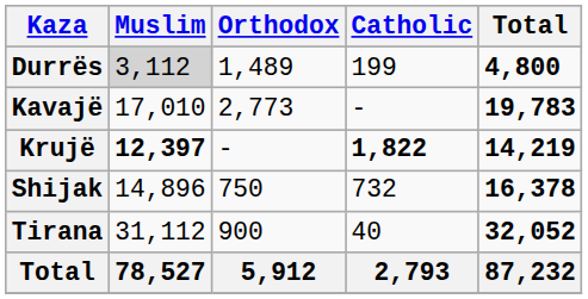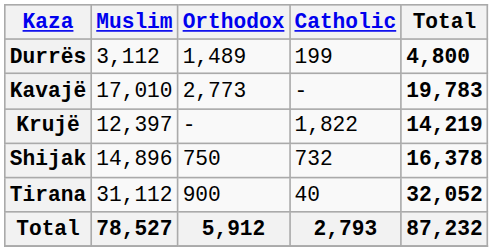Durrës | Muslim: lightgrey background -> no background
Krujë | Muslim: bold -> normal
Krujë | Catholic: bold -> normal
